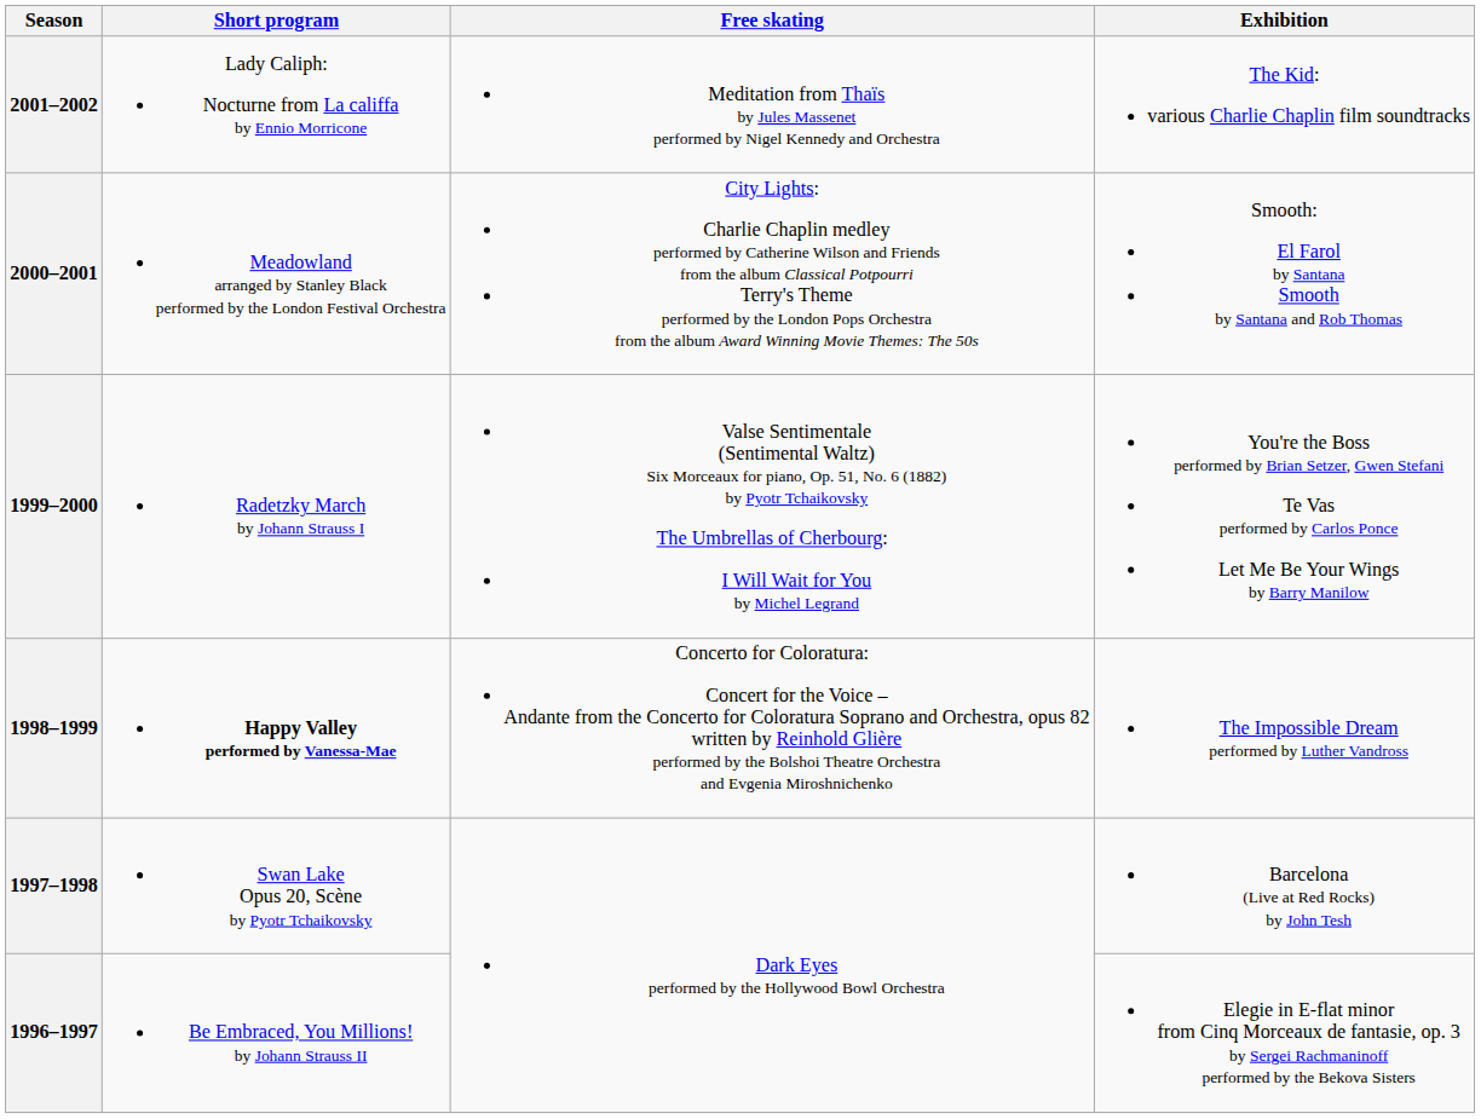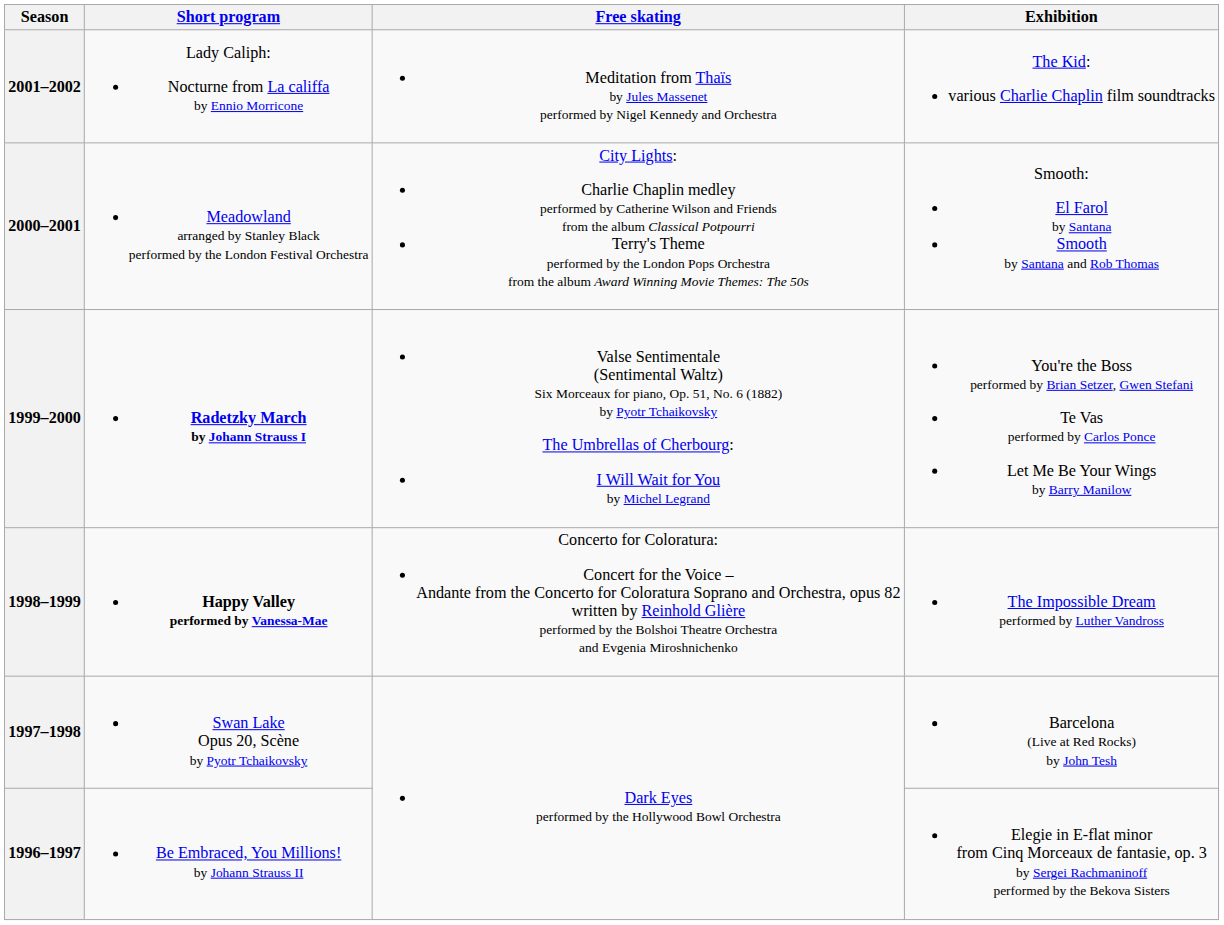1999–2000 | Short program: normal -> bold
